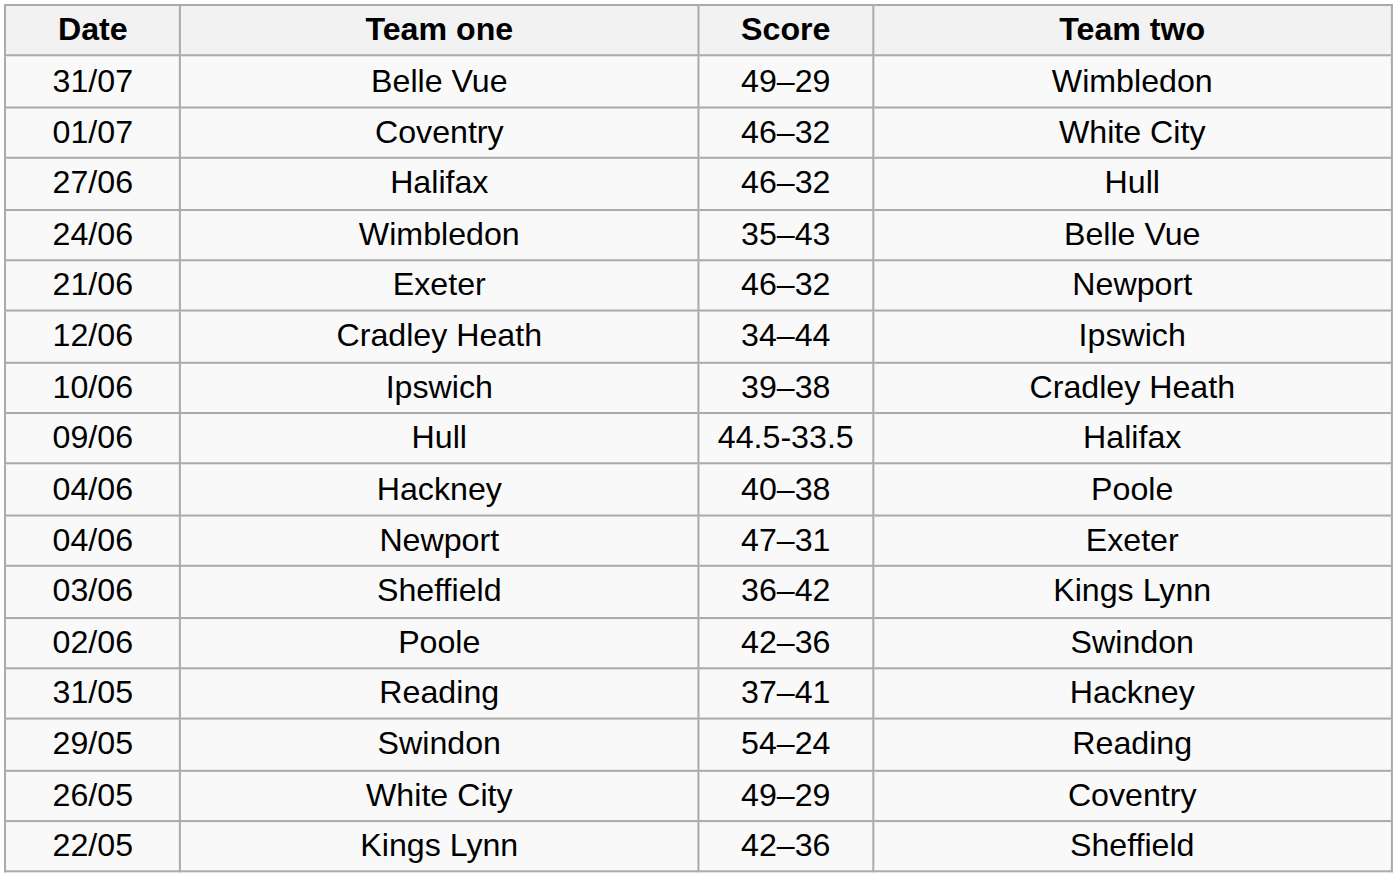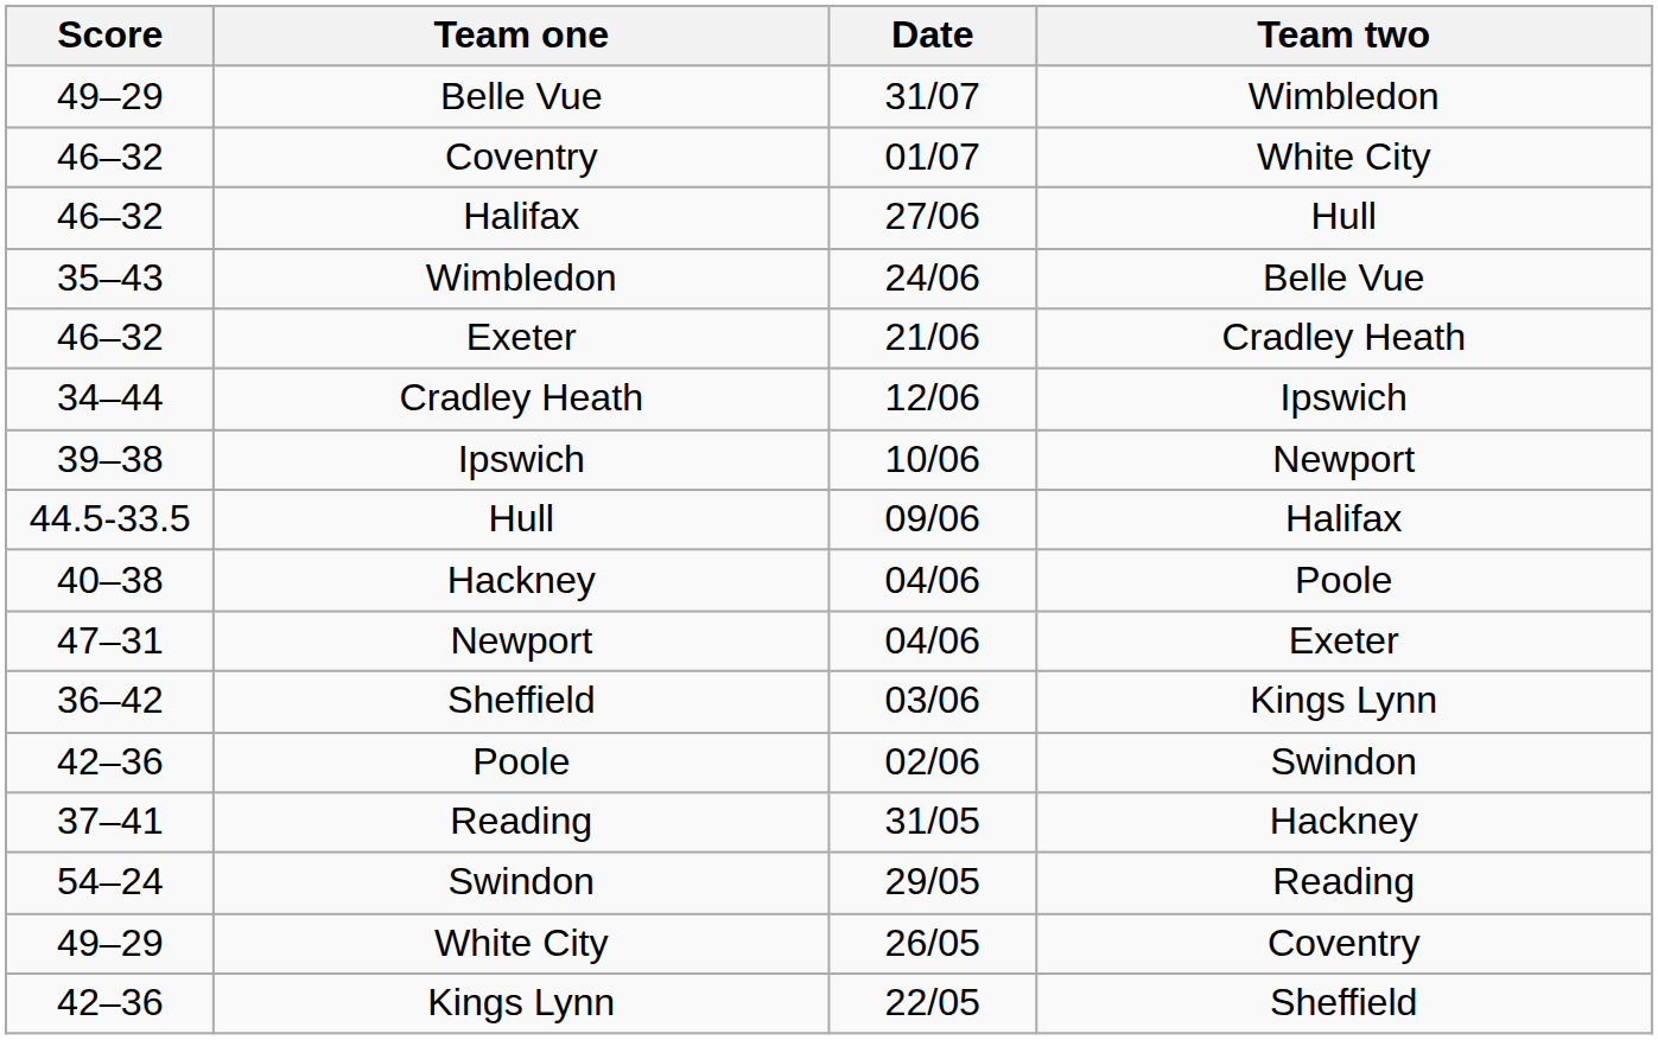columns swapped: Date <-> Score
row 6 | Team two: Newport -> Cradley Heath
row 8 | Team two: Cradley Heath -> Newport
